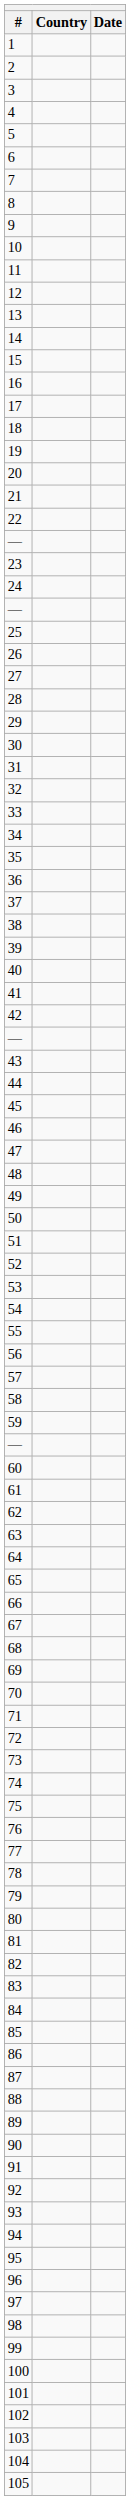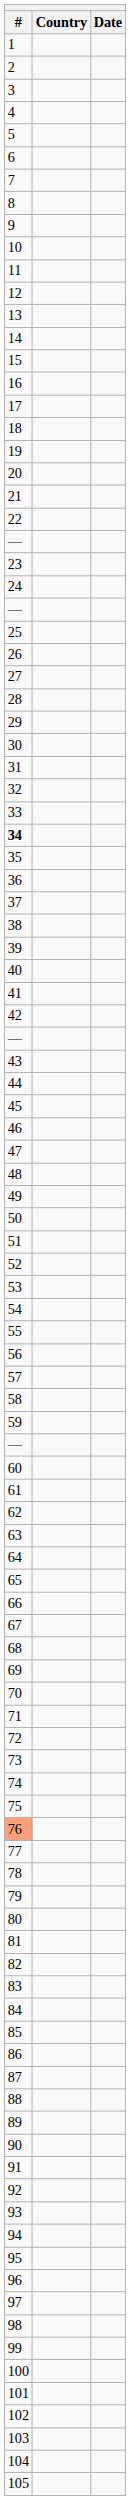34 | #: normal -> bold
76 | #: no background -> lightsalmon background
